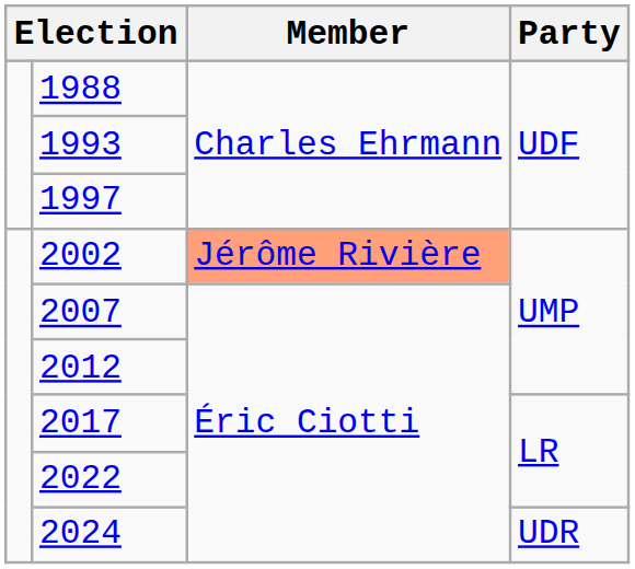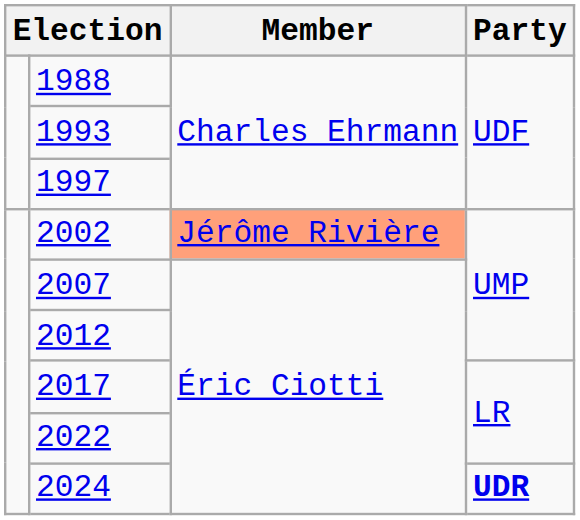2024 | Party: normal -> bold
